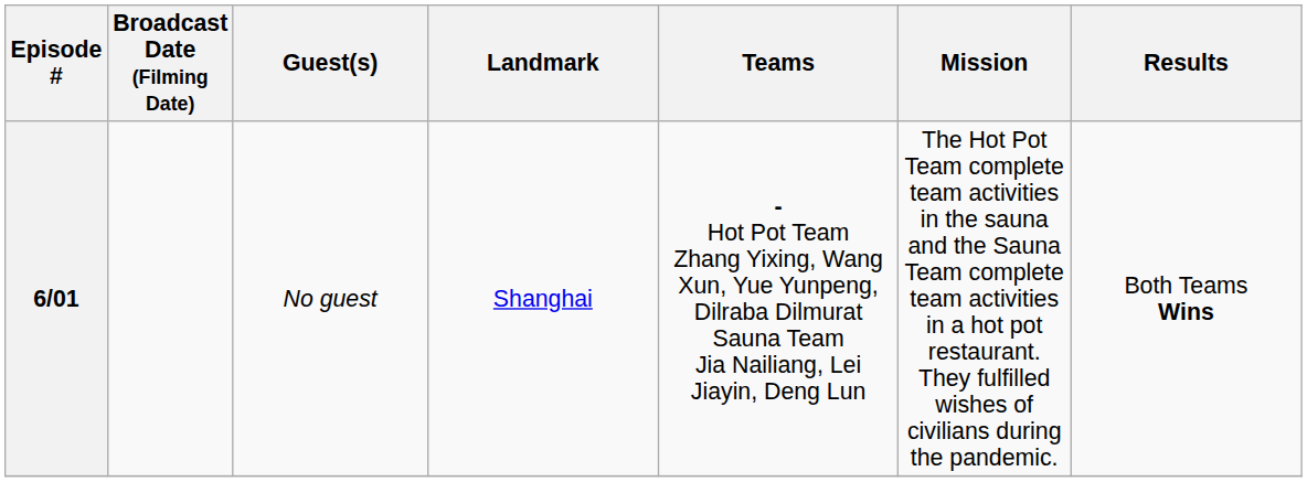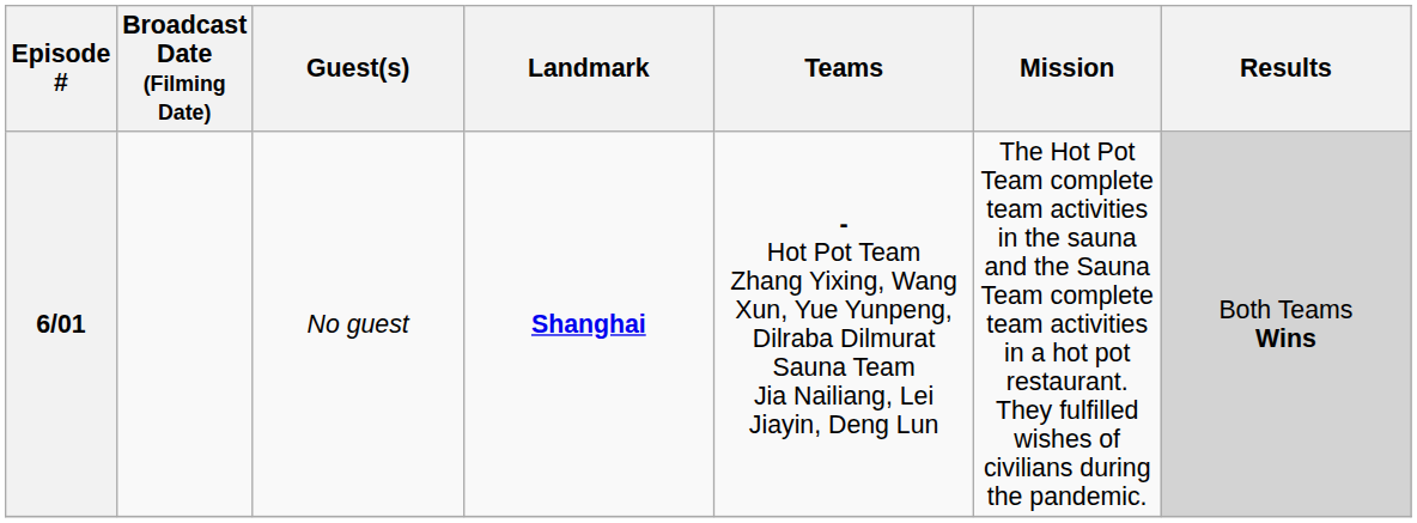6/01 | Landmark: normal -> bold
6/01 | Results: no background -> lightgrey background
